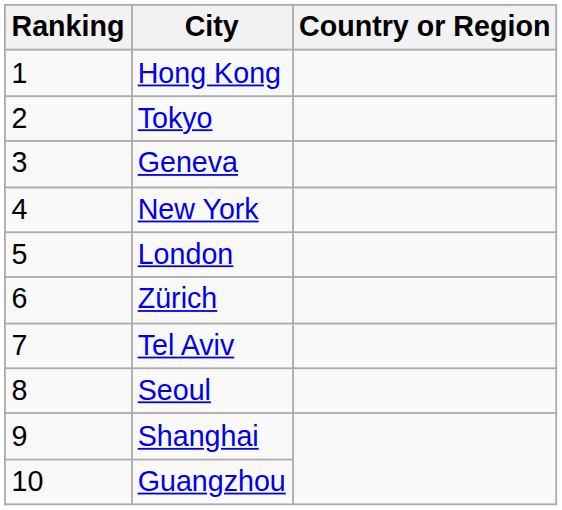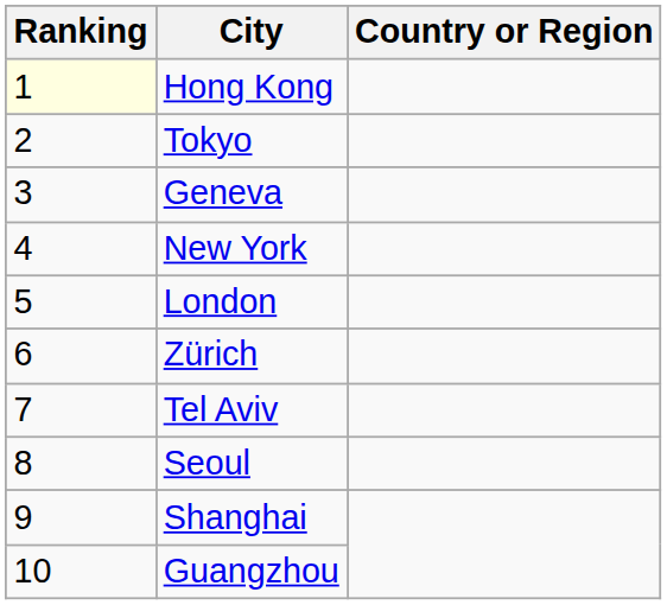Hong Kong | Ranking: no background -> lightyellow background
